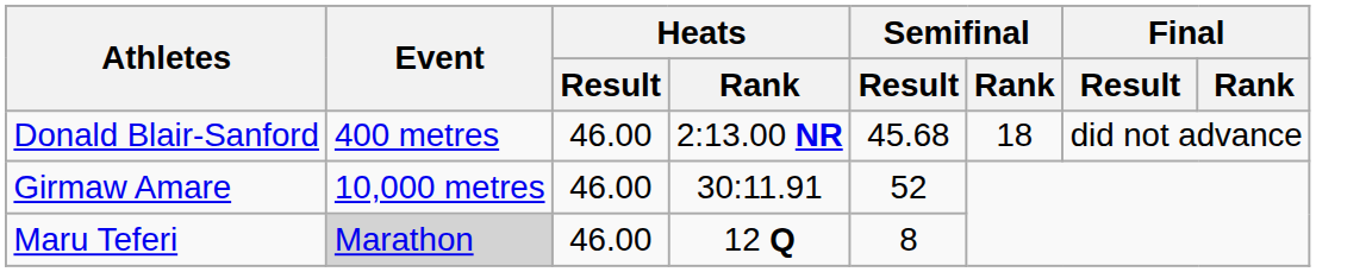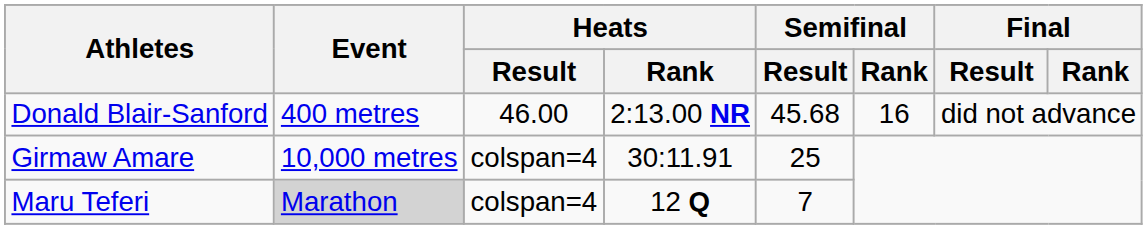Donald Blair-Sanford | Semifinal / Rank: 18 -> 16
Girmaw Amare | Heats / Result: 46.00 -> colspan=4
Girmaw Amare | Semifinal / Result: 52 -> 25
Maru Teferi | Heats / Result: 46.00 -> colspan=4
Maru Teferi | Semifinal / Result: 8 -> 7
